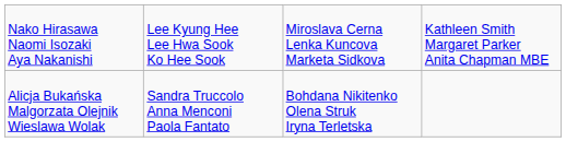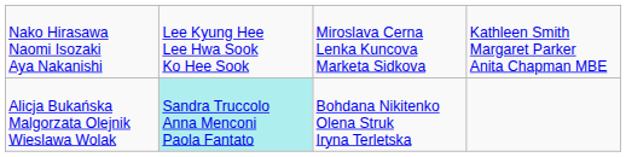Alicja Bukańska Malgorzata Olejnik Wieslawa Wolak | column 2: no background -> paleturquoise background
